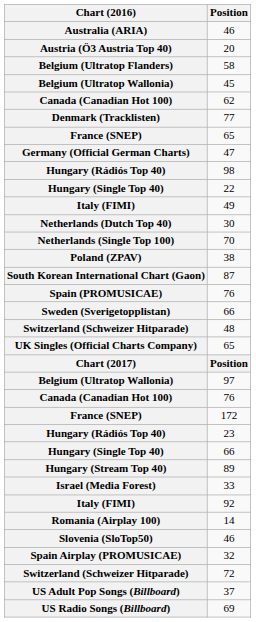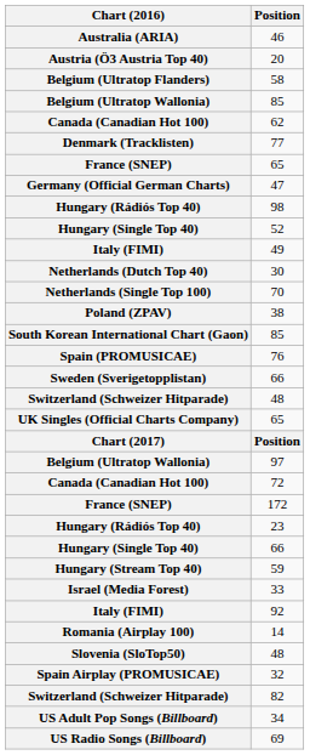row 5 | Position: 45 -> 85
row 11 | Position: 22 -> 52
row 16 | Position: 87 -> 85
row 23 | Position: 76 -> 72
row 27 | Position: 89 -> 59
row 31 | Position: 46 -> 48
row 33 | Position: 72 -> 82
row 34 | Position: 37 -> 34
